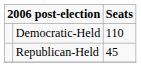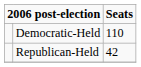Republican-Held | column 3: 45 -> 42
